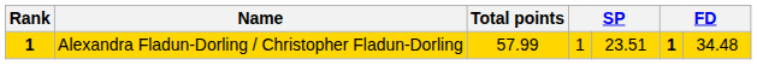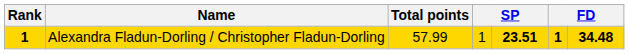Alexandra Fladun-Dorling / Christopher Fladun-Dorling | column 5: normal -> bold
Alexandra Fladun-Dorling / Christopher Fladun-Dorling | column 7: normal -> bold
